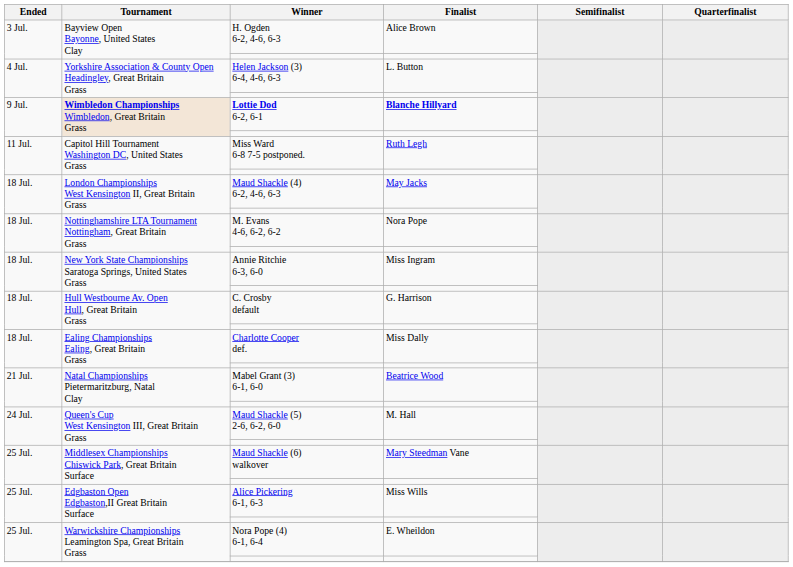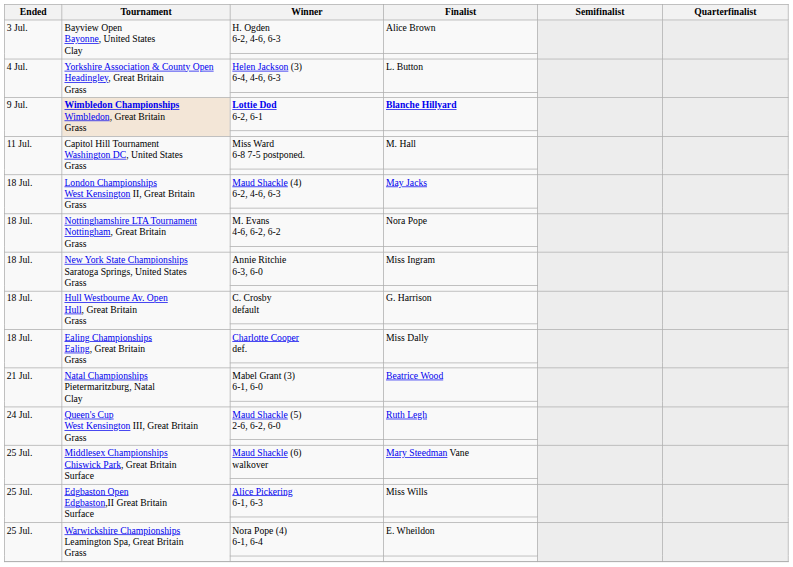Miss Ward 6-8 7-5 postponed. | Finalist: Ruth Legh -> M. Hall
Maud Shackle (5) 2-6, 6-2, 6-0 | Finalist: M. Hall -> Ruth Legh
